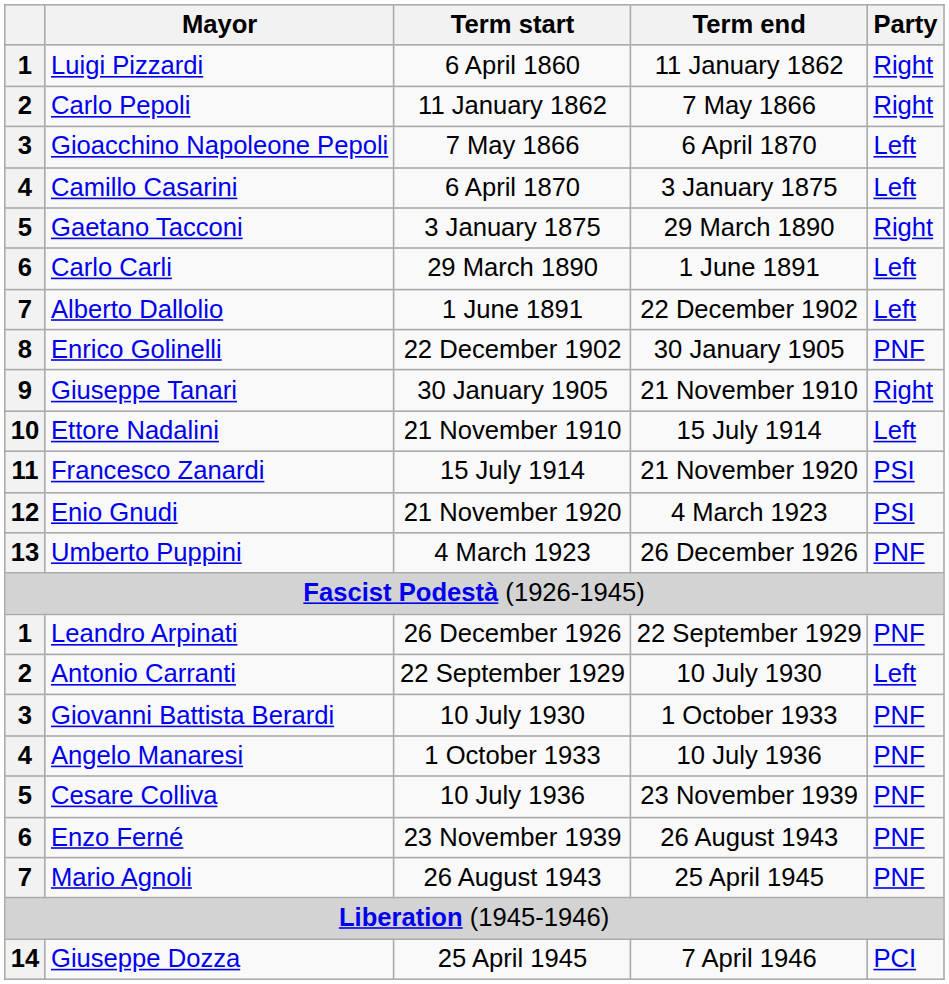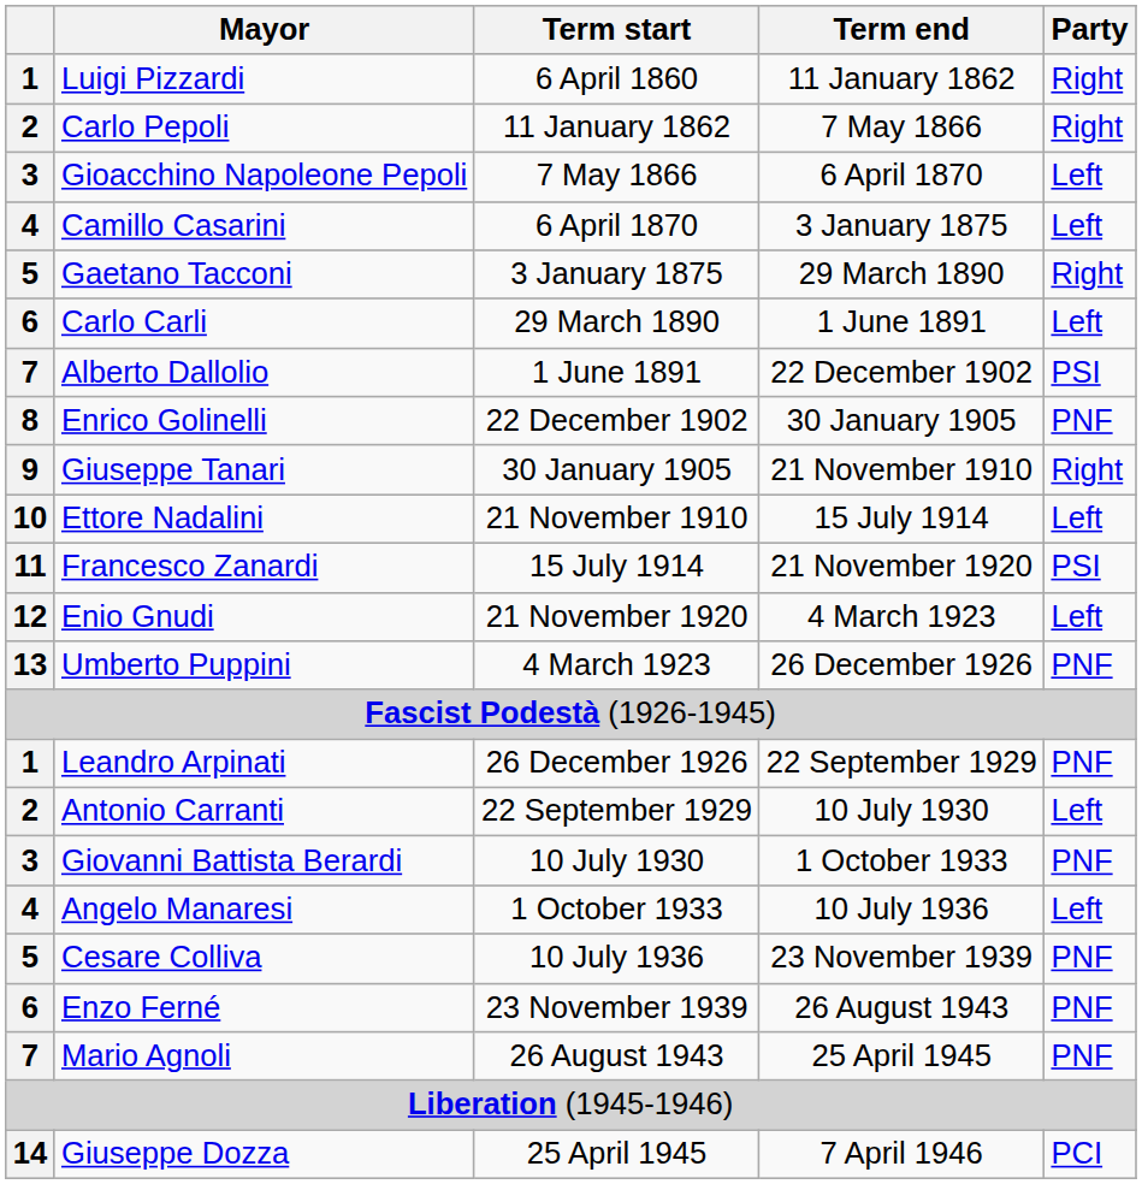Alberto Dallolio | Party: Left -> PSI
Enio Gnudi | Party: PSI -> Left
Angelo Manaresi | Party: PNF -> Left
